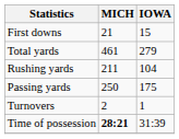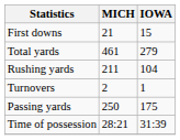rows swapped: Passing yards <-> Turnovers
Time of possession | MICH: bold -> normal
